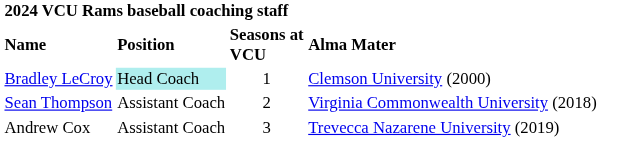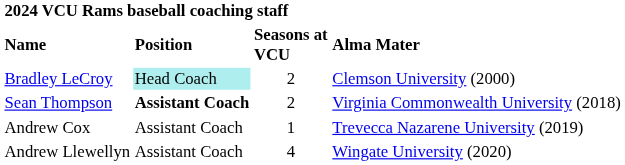Bradley LeCroy | Seasons at VCU: 1 -> 2
Sean Thompson | Position: normal -> bold
Andrew Cox | Seasons at VCU: 3 -> 1
+ row: Andrew Llewellyn | Assistant Coach | 4 | Wingate University (2020)
